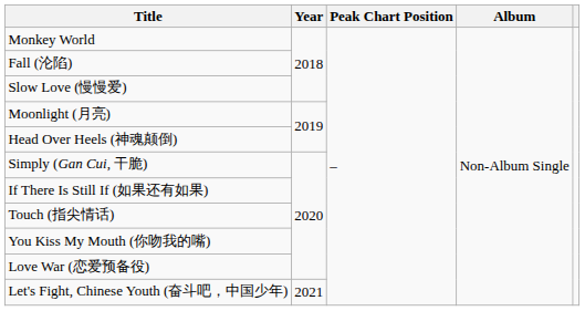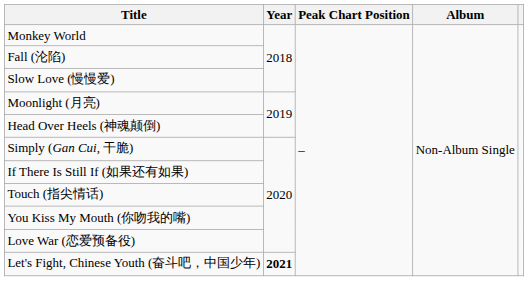Let's Fight, Chinese Youth (奋斗吧，中国少年) | Year: normal -> bold
